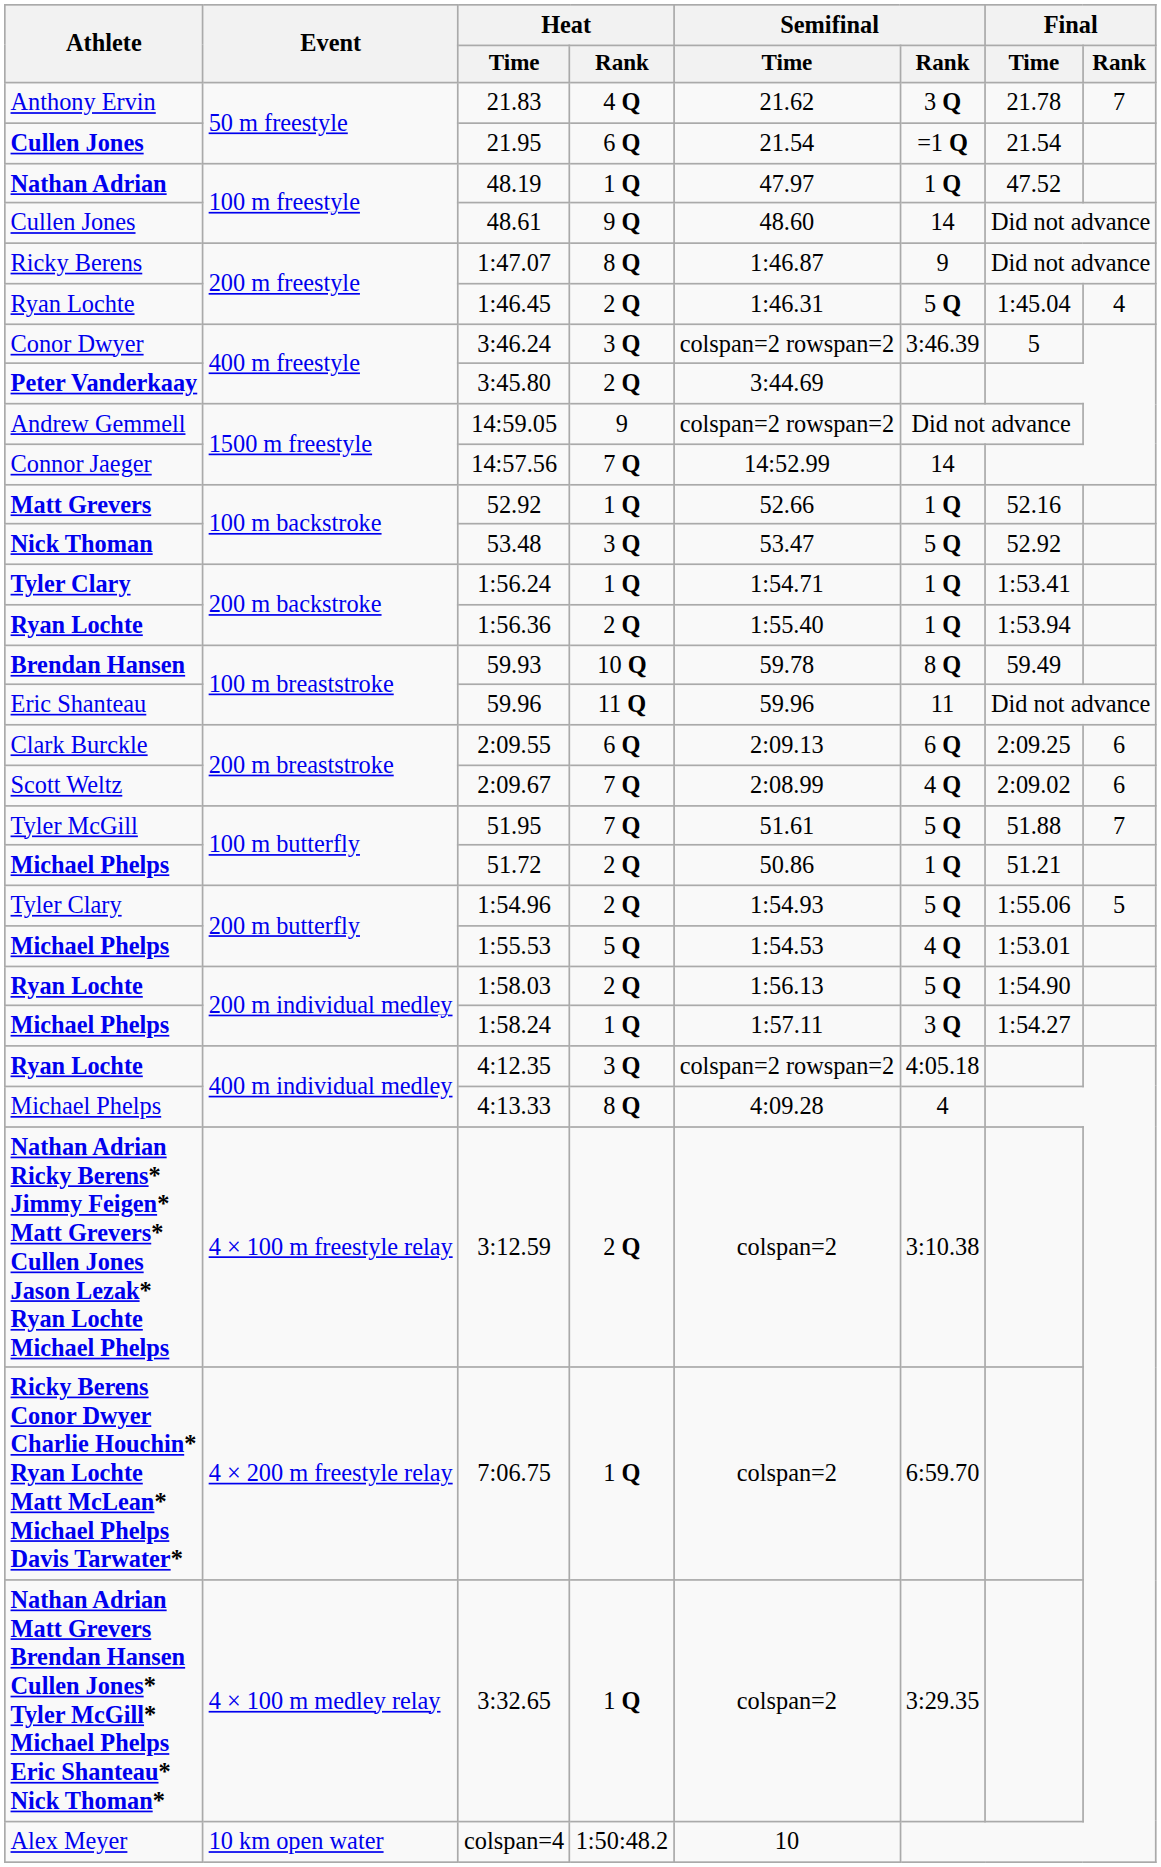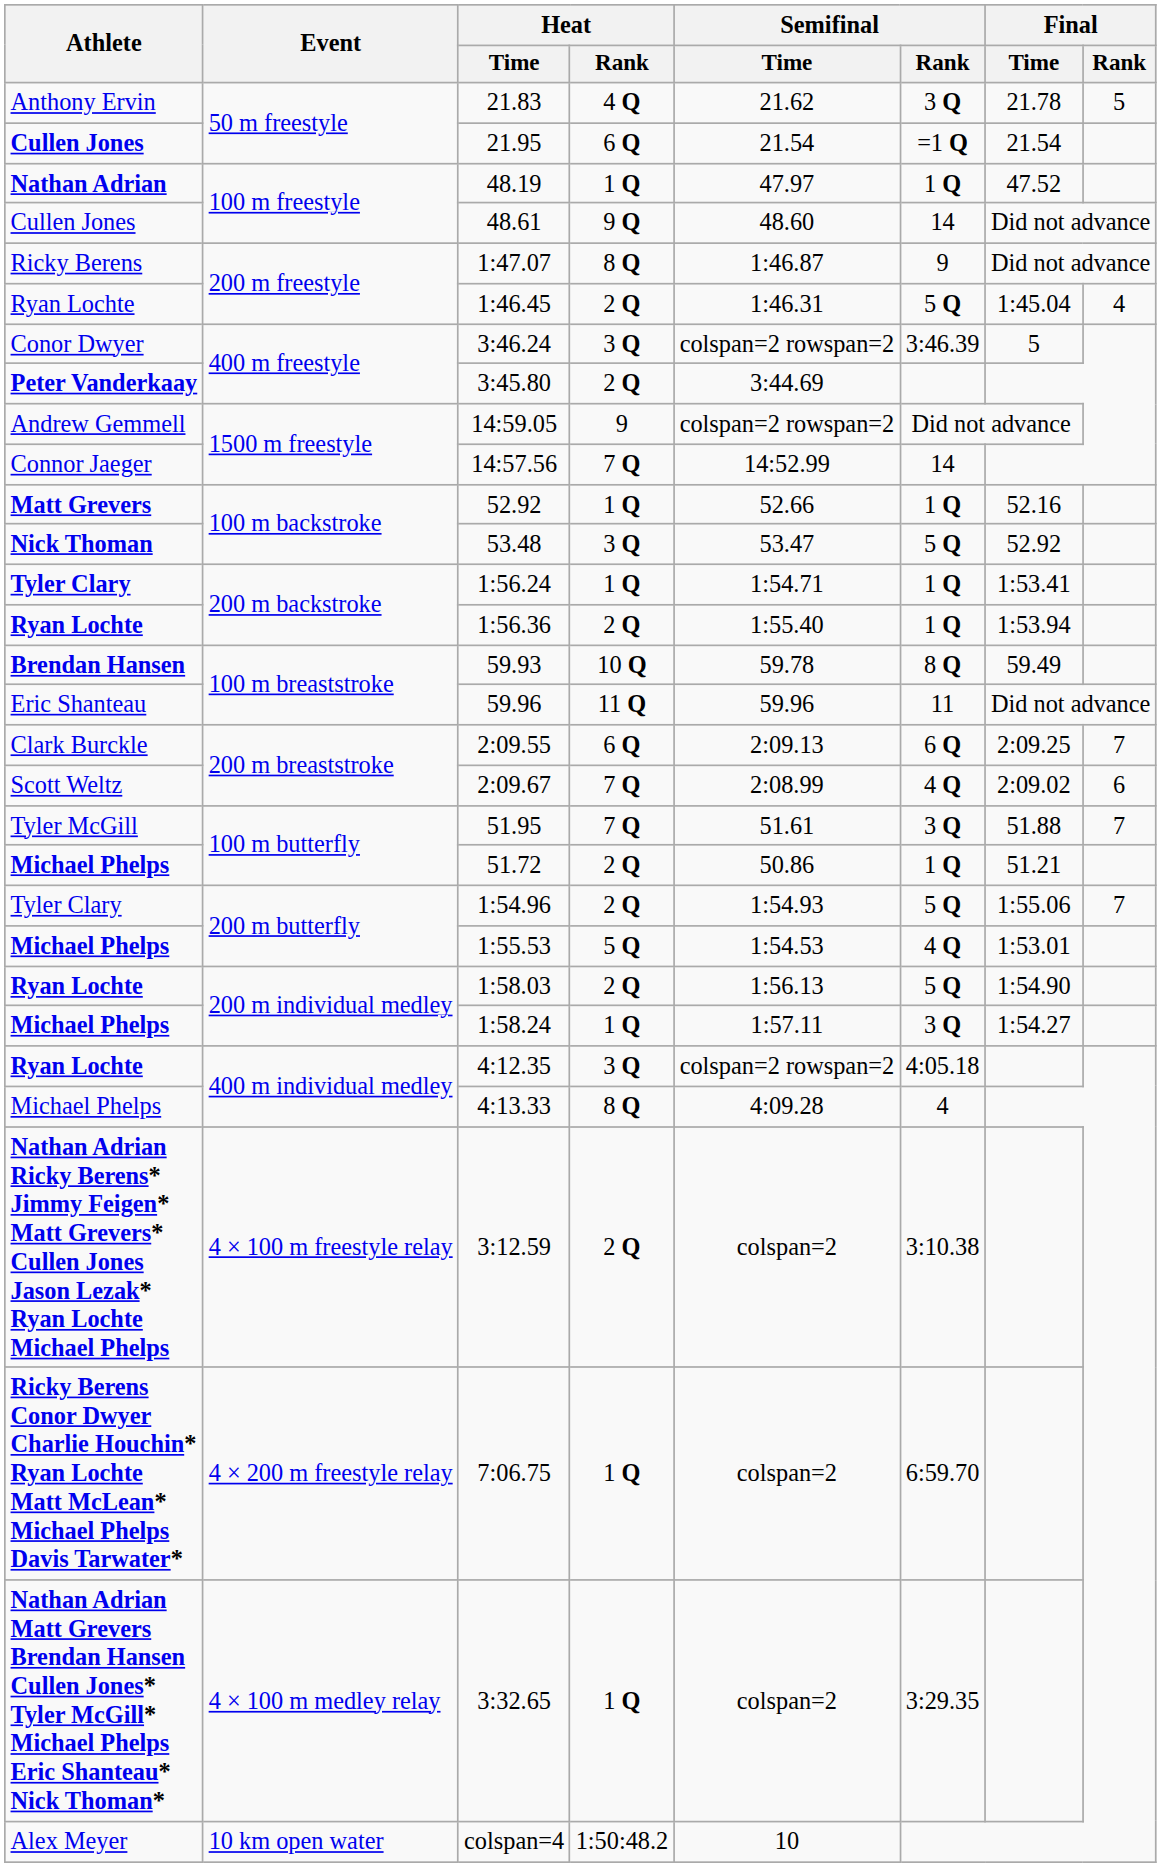21.83 | Final / Rank: 7 -> 5
2:09.55 | Final / Rank: 6 -> 7
51.95 | Semifinal / Rank: 5 Q -> 3 Q
1:54.96 | Final / Rank: 5 -> 7
